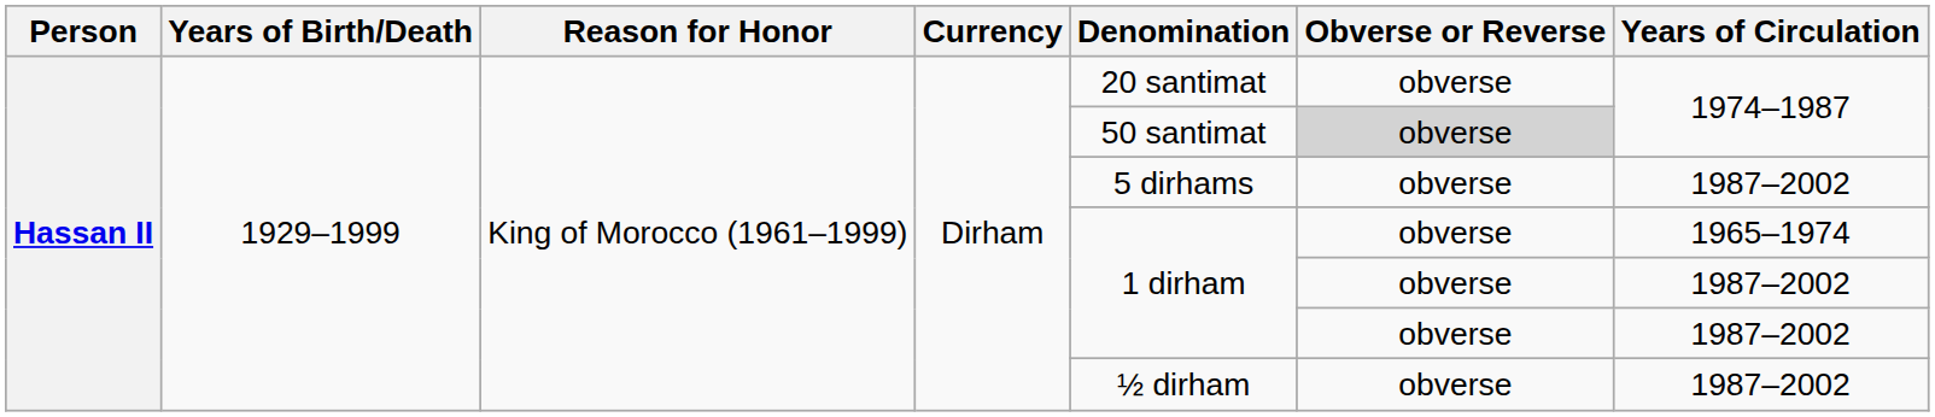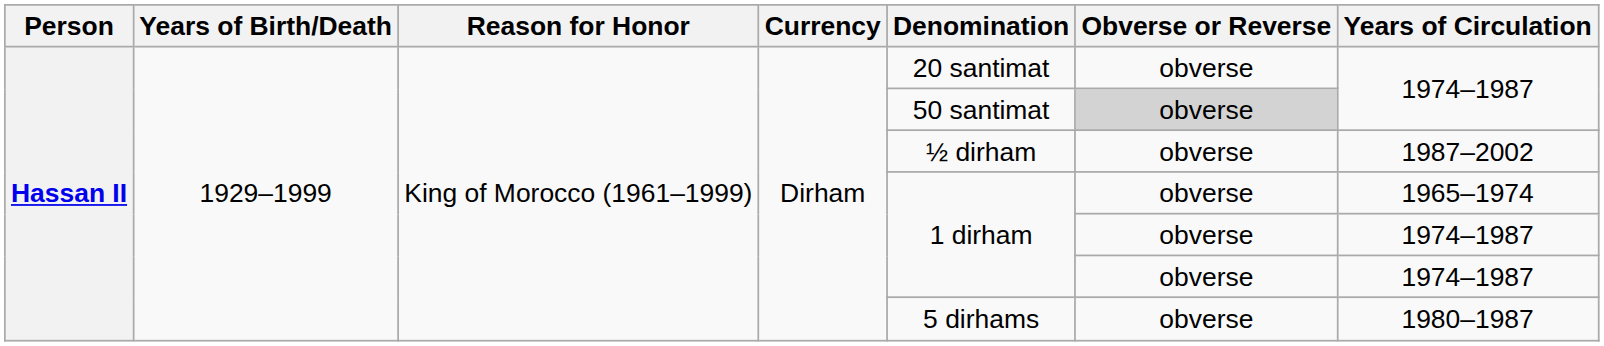row 4 | Denomination: 5 dirhams -> ½ dirham
row 6 | Years of Circulation: 1987–2002 -> 1974–1987
row 7 | Years of Circulation: 1987–2002 -> 1974–1987
row 8 | Denomination: ½ dirham -> 5 dirhams
row 8 | Years of Circulation: 1987–2002 -> 1980–1987
